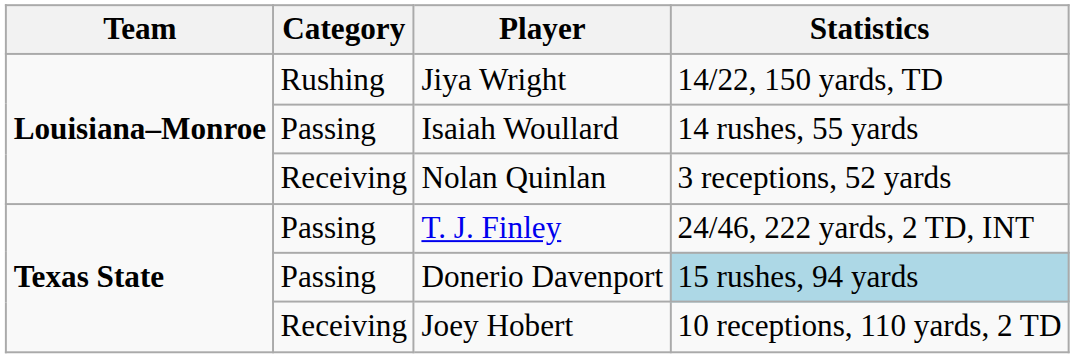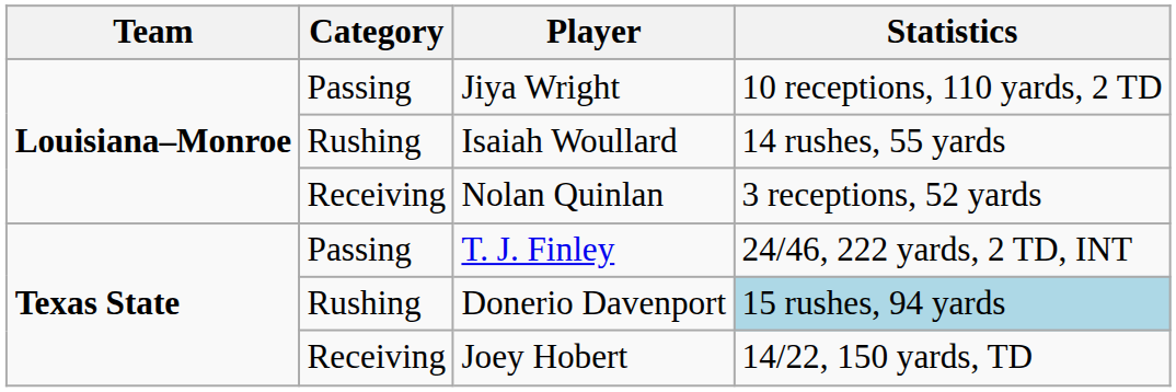Jiya Wright | Category: Rushing -> Passing
Jiya Wright | Statistics: 14/22, 150 yards, TD -> 10 receptions, 110 yards, 2 TD
Isaiah Woullard | Category: Passing -> Rushing
Donerio Davenport | Category: Passing -> Rushing
Joey Hobert | Statistics: 10 receptions, 110 yards, 2 TD -> 14/22, 150 yards, TD
